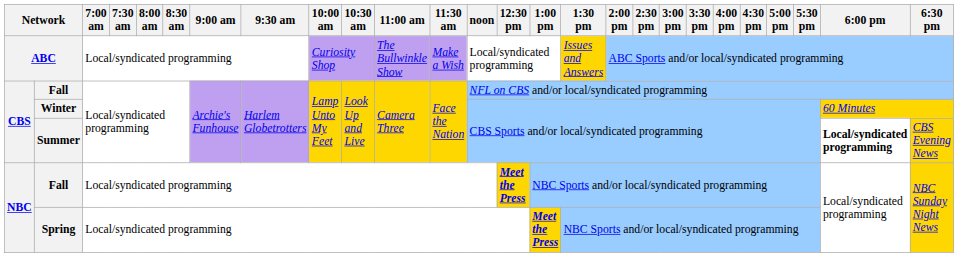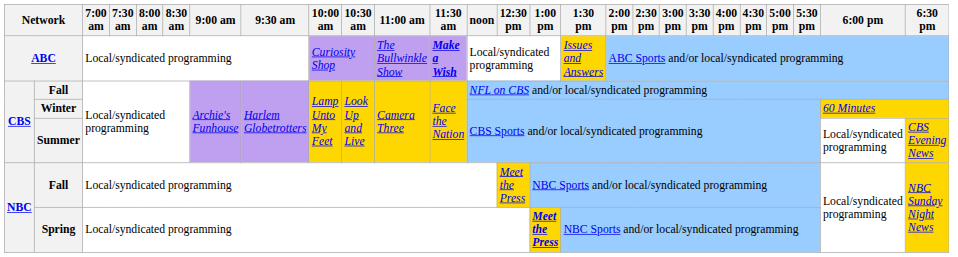ABC | 11:30 am: normal -> bold
Summer | 6:00 pm: bold -> normal
NBC / Fall | 12:30 pm: bold -> normal
